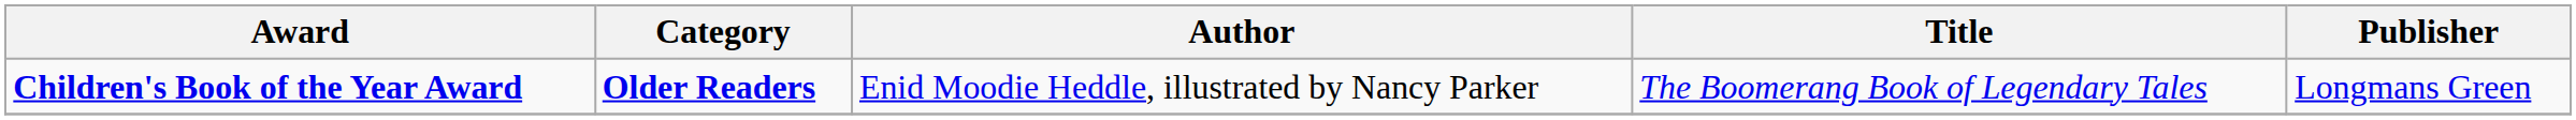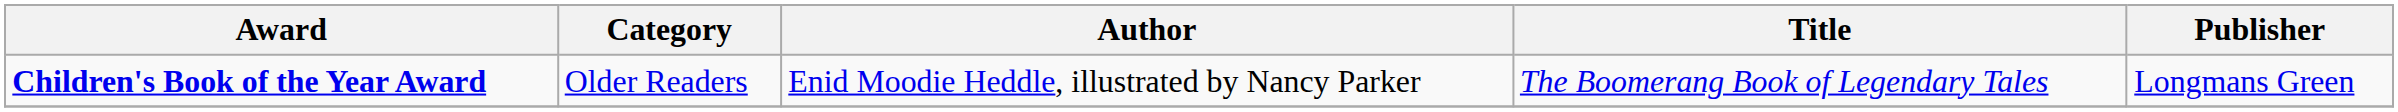Children's Book of the Year Award | Category: bold -> normal
